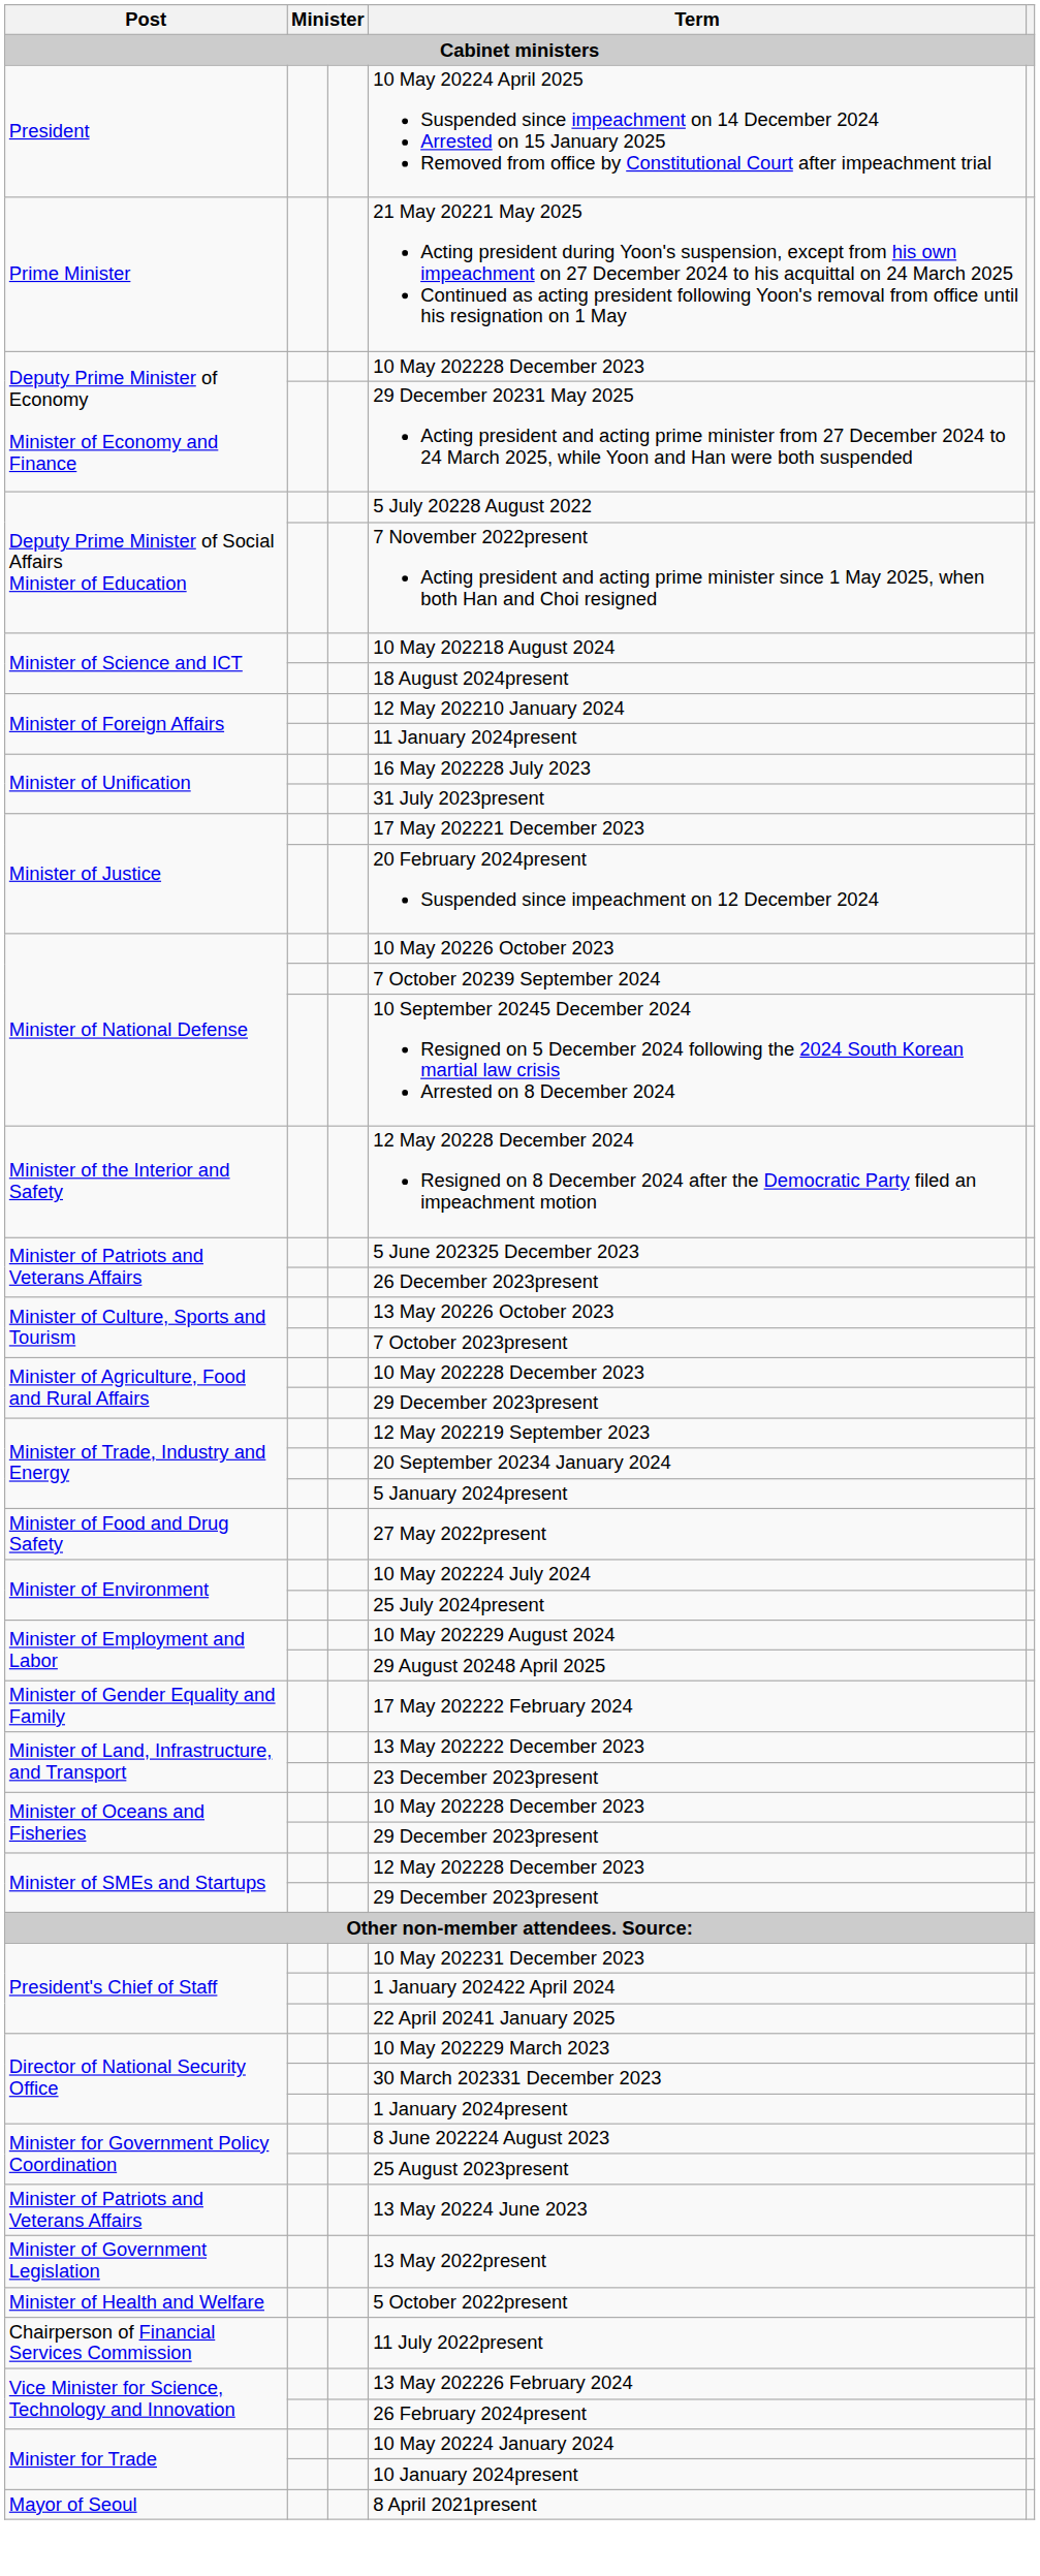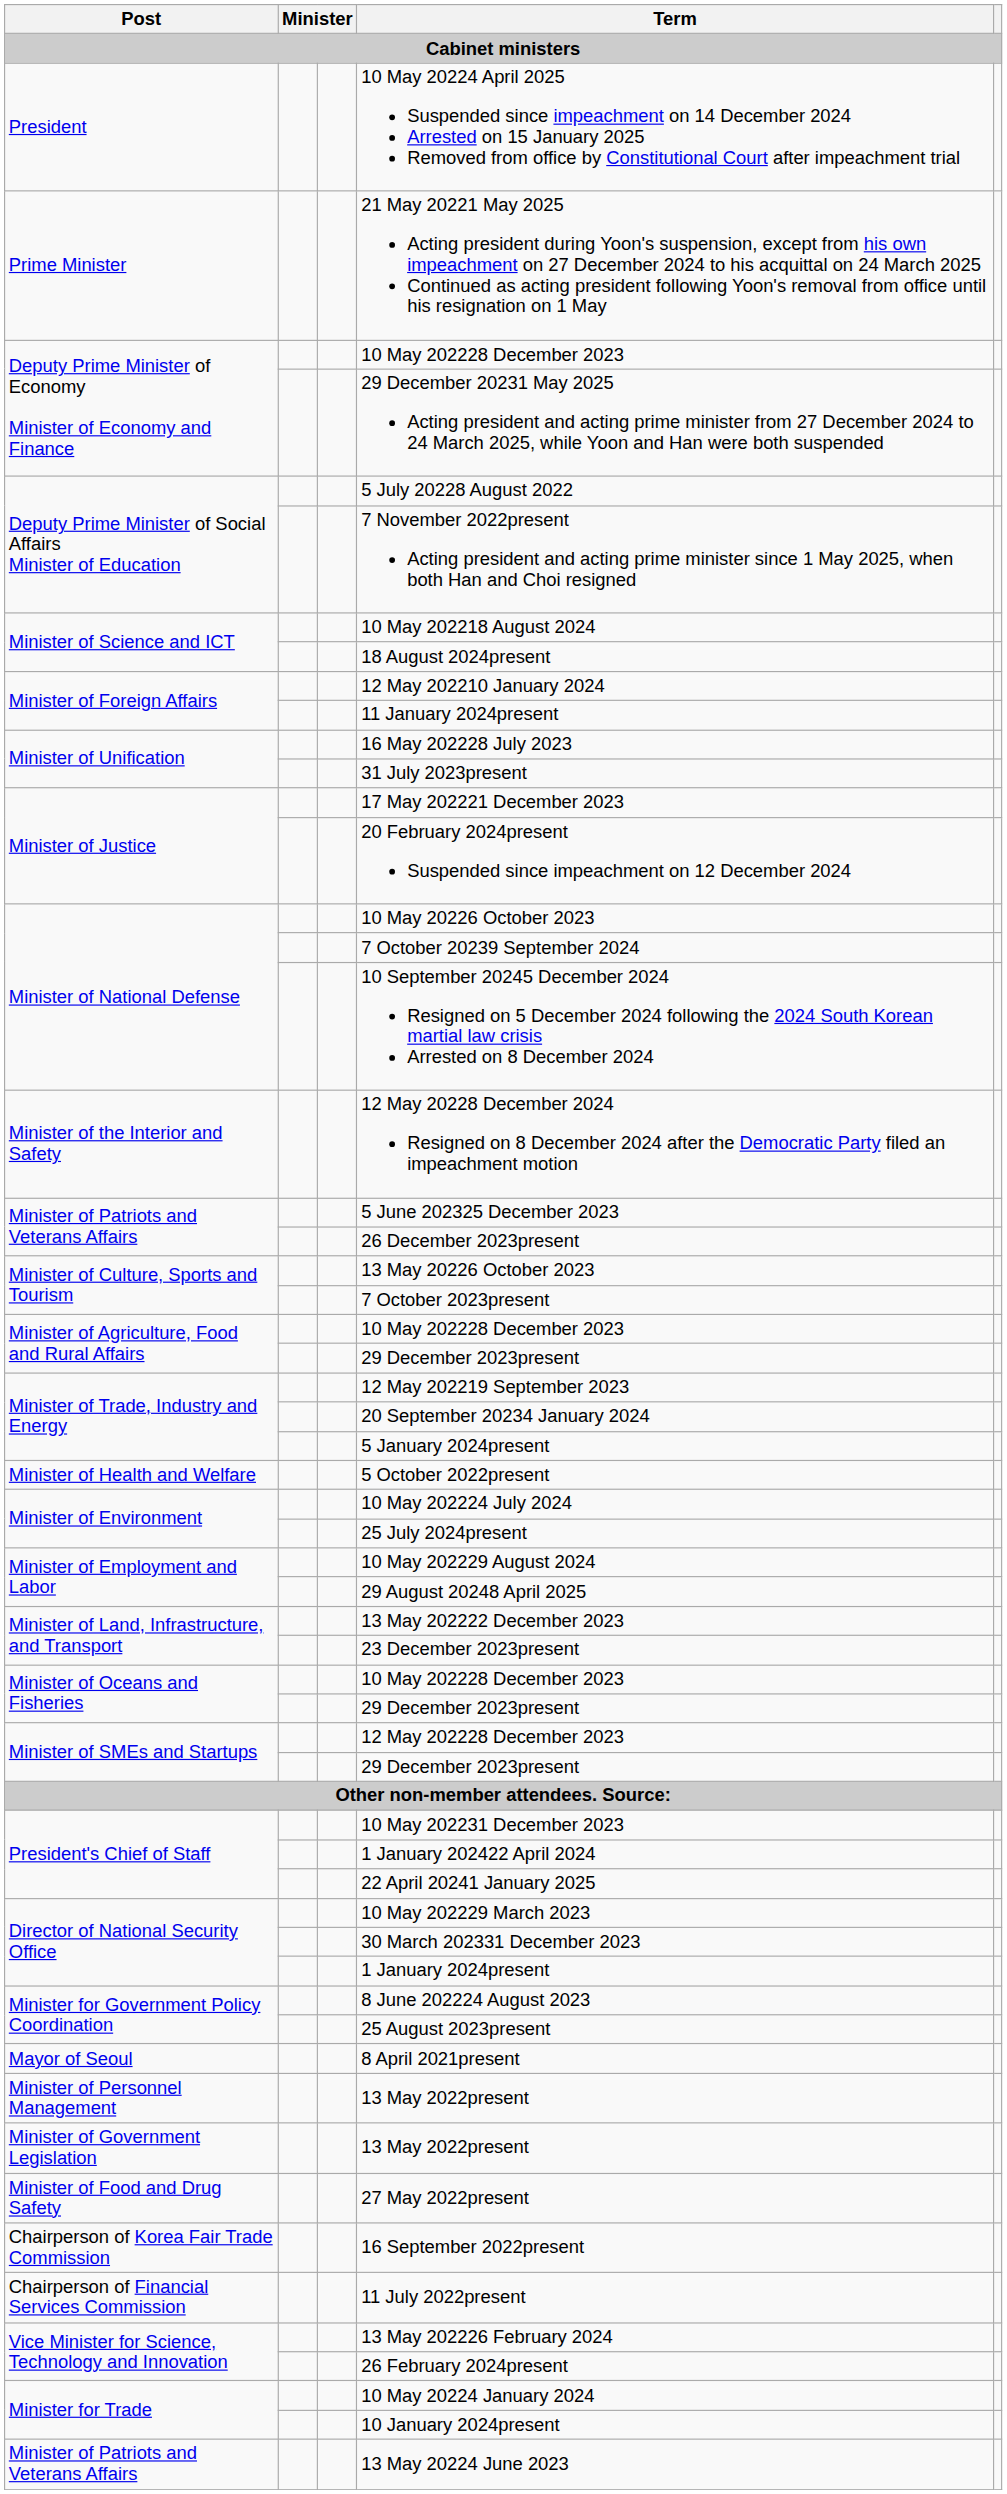rows swapped: 5 October 2022present <-> 27 May 2022present
- row: Minister of Gender Equality and Family | 17 May 202222 February 2024
rows swapped: 13 May 20224 June 2023 <-> 8 April 2021present
+ row: Minister of Personnel Management | 13 May 2022present
+ row: Chairperson of Korea Fair Trade Commission | 16 September 2022present
